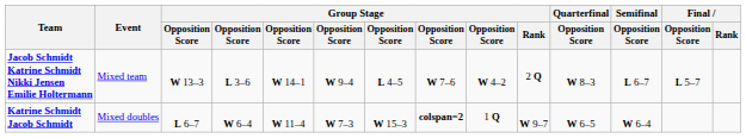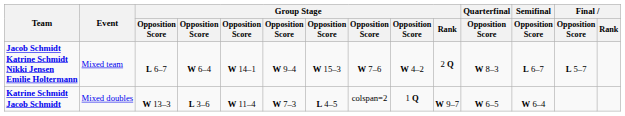Jacob Schmidt Katrine Schmidt Nikki Jensen Emilie Holtermann | column 3: W 13–3 -> L 6–7
Jacob Schmidt Katrine Schmidt Nikki Jensen Emilie Holtermann | column 4: L 3–6 -> W 6–4
Jacob Schmidt Katrine Schmidt Nikki Jensen Emilie Holtermann | column 7: L 4–5 -> W 15–3
Katrine Schmidt Jacob Schmidt | column 3: L 6–7 -> W 13–3
Katrine Schmidt Jacob Schmidt | column 4: W 6–4 -> L 3–6
Katrine Schmidt Jacob Schmidt | column 7: W 15–3 -> L 4–5
Katrine Schmidt Jacob Schmidt | column 8: bold -> normal
